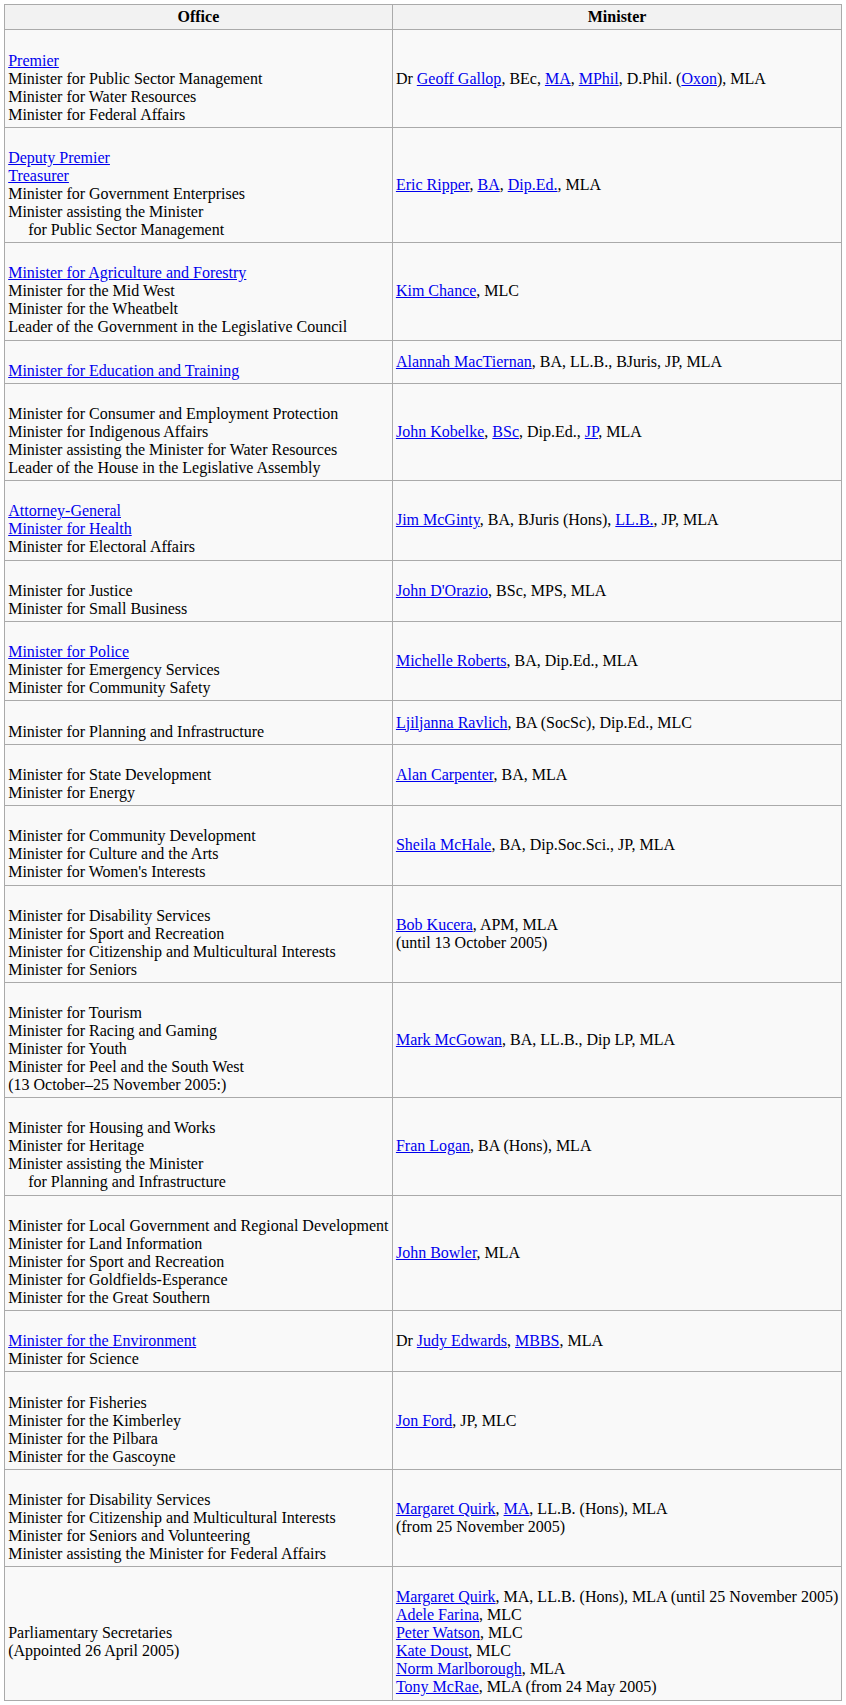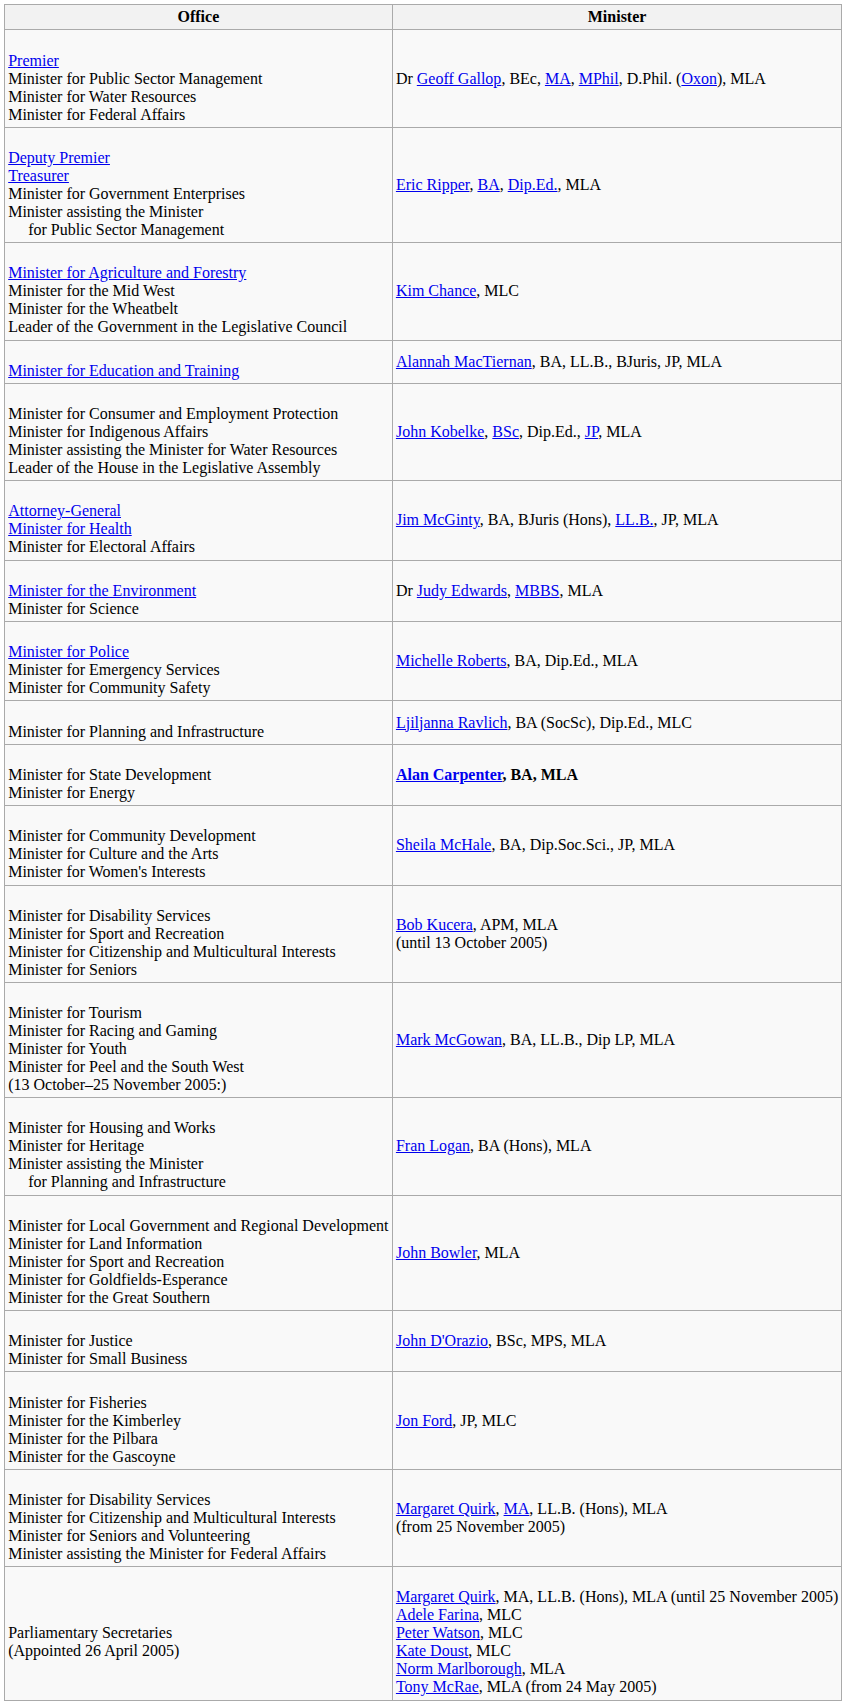rows swapped: Minister for the Environment Minister for Science <-> Minister for Justice Minister for Small Business
Minister for State Development Minister for Energy | Minister: normal -> bold
